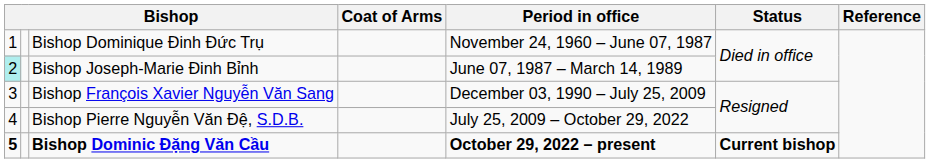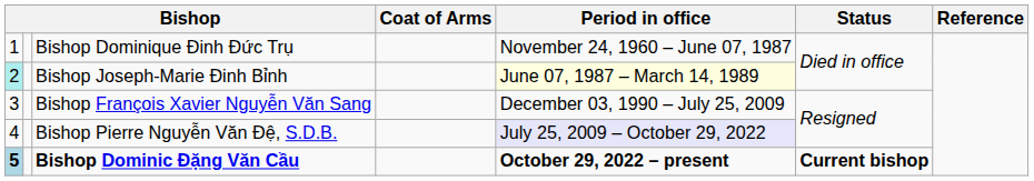Bishop Joseph-Marie Ðinh Bỉnh | Period in office: no background -> lightyellow background
Bishop Pierre Nguyễn Văn Đệ, S.D.B. | Period in office: no background -> lavender background
Bishop Dominic Đặng Văn Cầu | column 1: no background -> lightblue background
